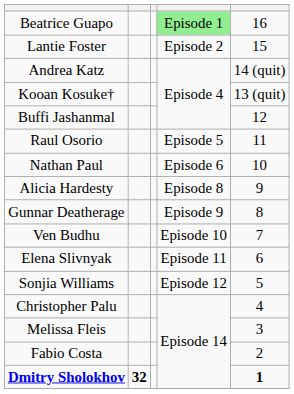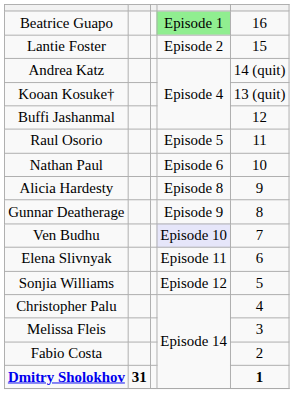Ven Budhu | column 4: no background -> lavender background
Dmitry Sholokhov | column 2: 32 -> 31
